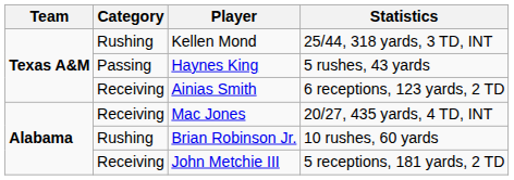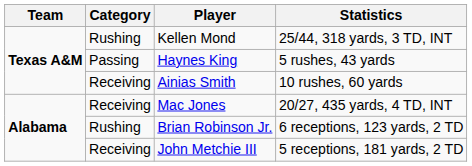Ainias Smith | Statistics: 6 receptions, 123 yards, 2 TD -> 10 rushes, 60 yards
Brian Robinson Jr. | Statistics: 10 rushes, 60 yards -> 6 receptions, 123 yards, 2 TD
